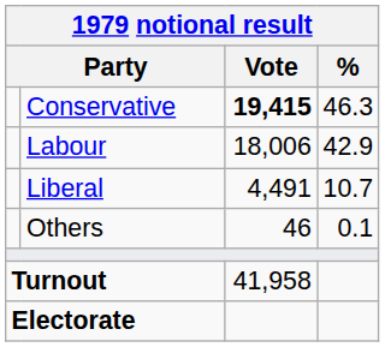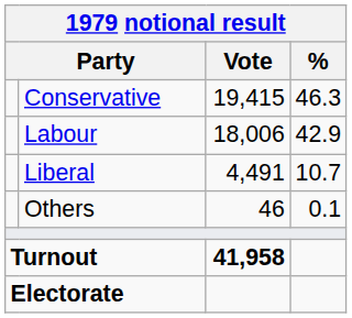Conservative | Vote: bold -> normal
Turnout | Vote: normal -> bold
